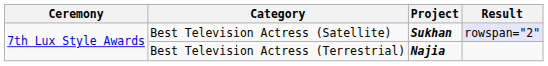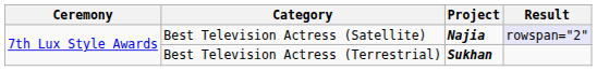Best Television Actress (Satellite) | Project: Sukhan -> Najia
Best Television Actress (Terrestrial) | Project: Najia -> Sukhan
